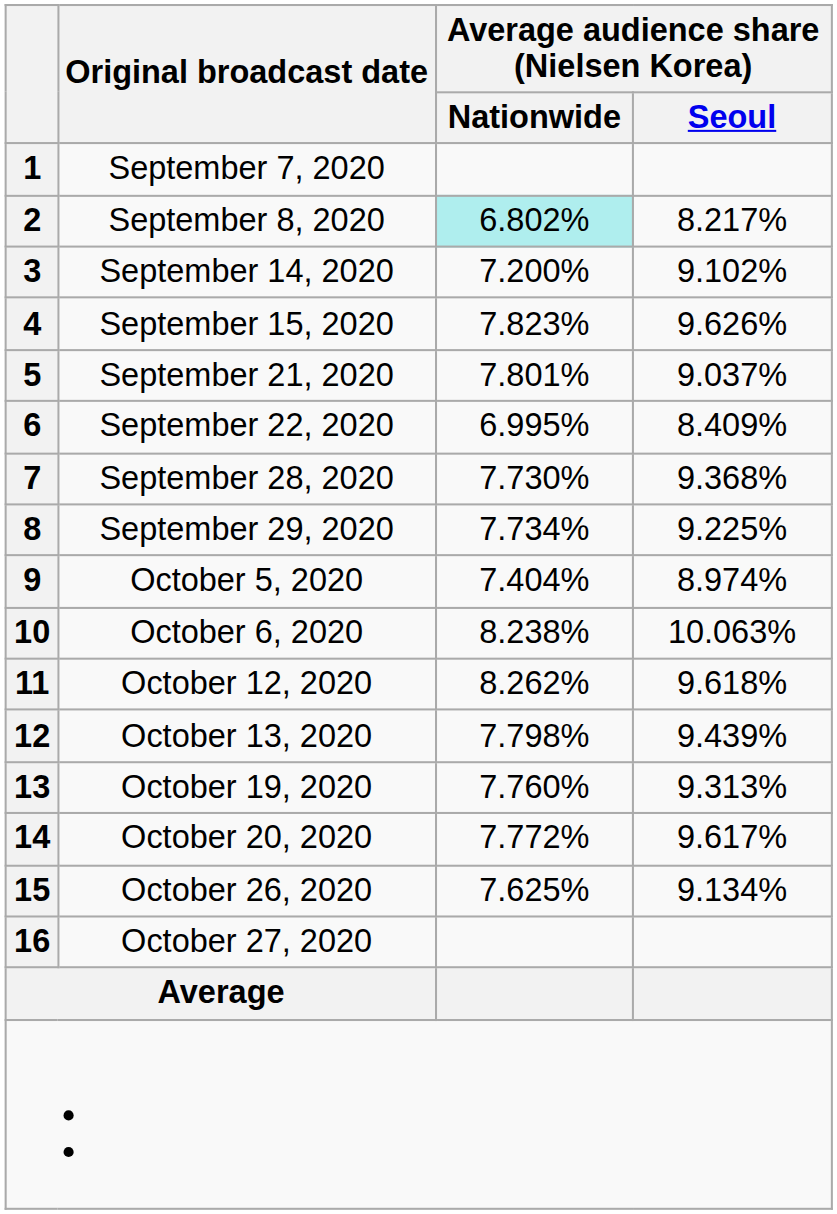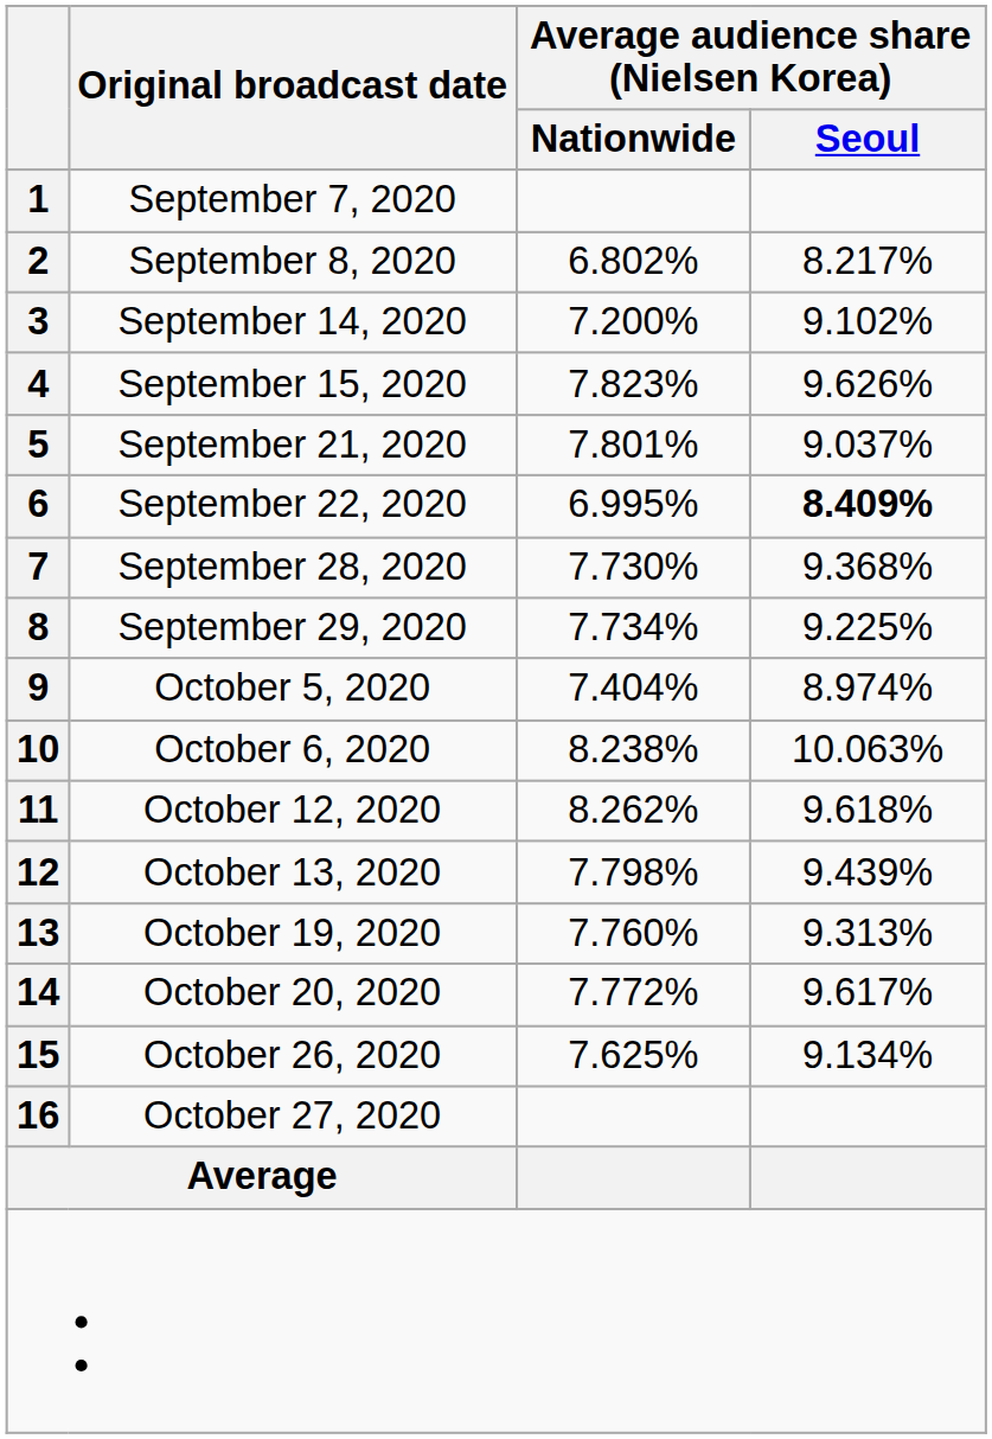2 | Average audience share (Nielsen Korea) / Nationwide: paleturquoise background -> no background
6 | Average audience share (Nielsen Korea) / Seoul: normal -> bold
